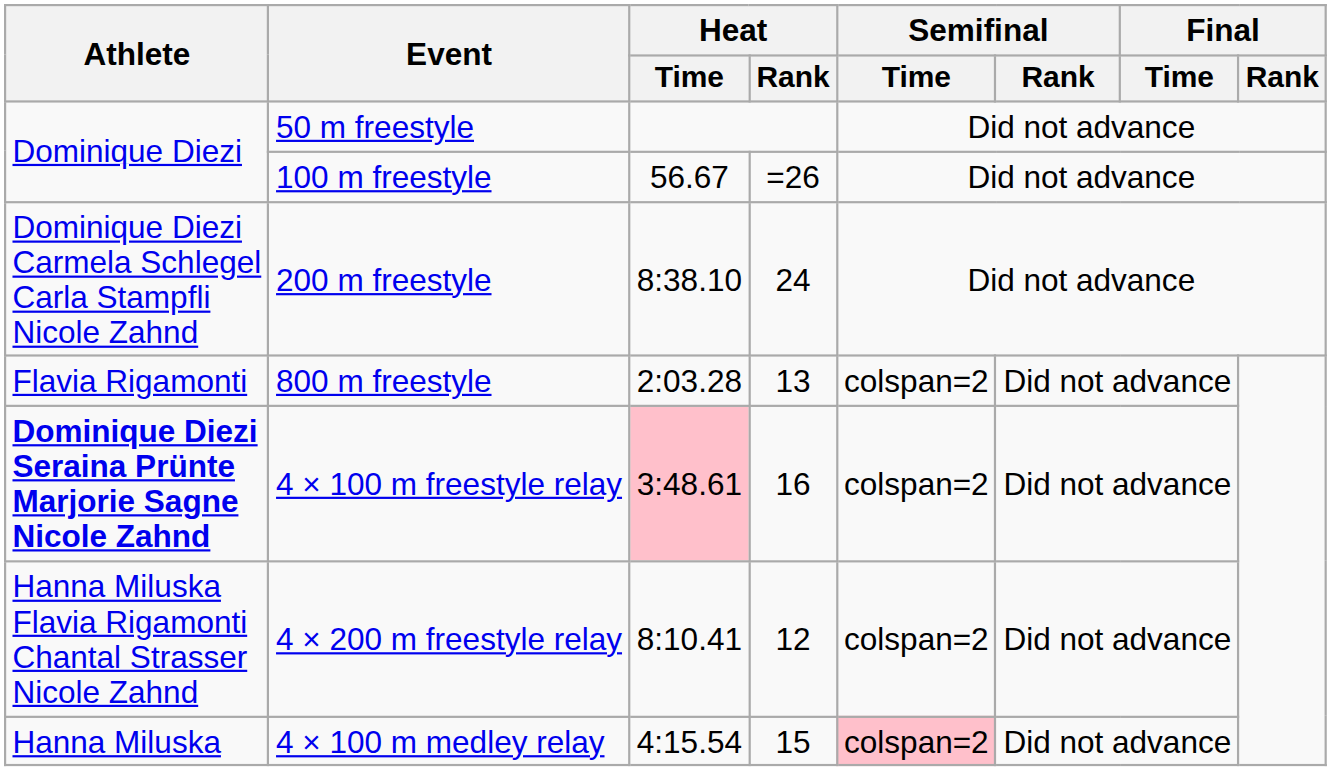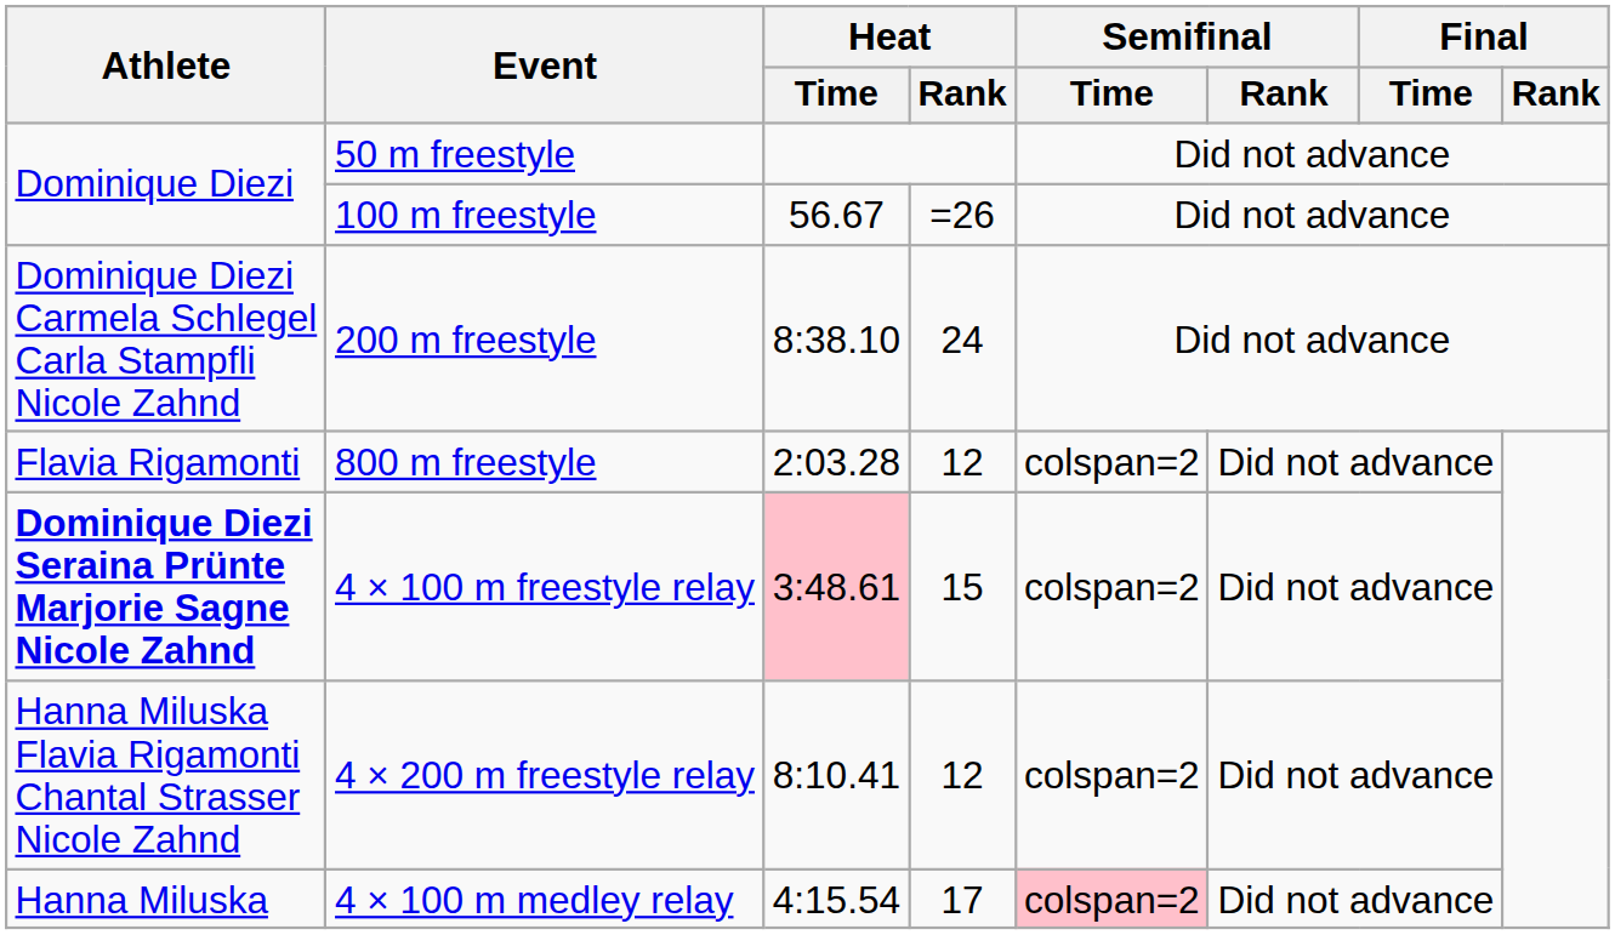800 m freestyle | Heat / Rank: 13 -> 12
4 × 100 m freestyle relay | Heat / Rank: 16 -> 15
4 × 100 m medley relay | Heat / Rank: 15 -> 17
